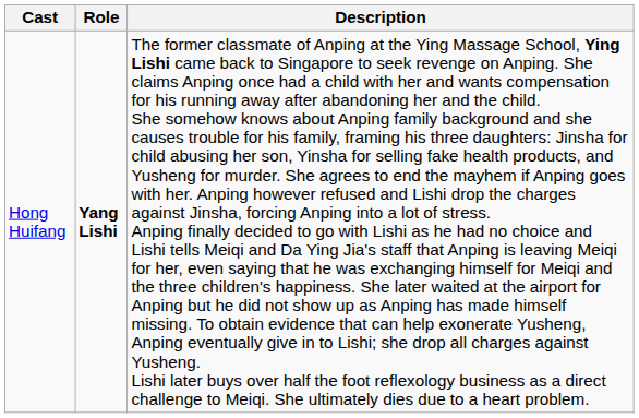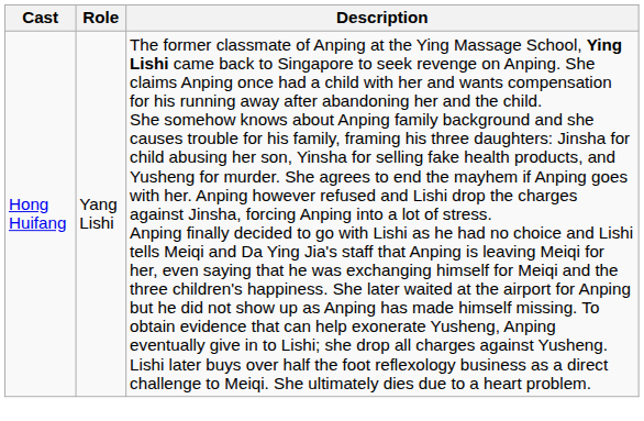row 2 | Role: bold -> normal
